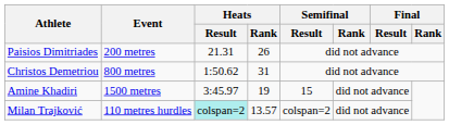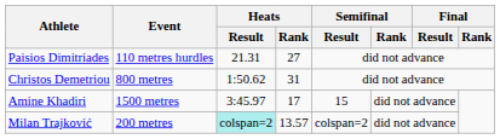Paisios Dimitriades | Event: 200 metres -> 110 metres hurdles
Paisios Dimitriades | Heats / Rank: 26 -> 27
Amine Khadiri | Heats / Rank: 19 -> 17
Milan Trajković | Event: 110 metres hurdles -> 200 metres
